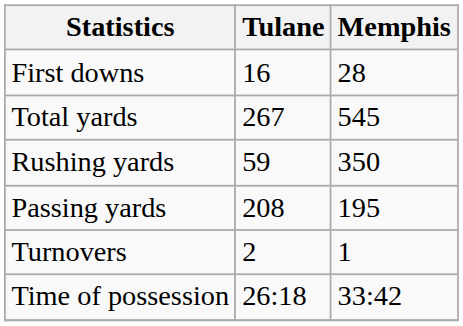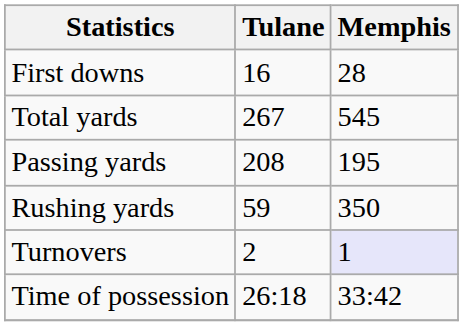rows swapped: Rushing yards <-> Passing yards
Turnovers | Memphis: no background -> lavender background
